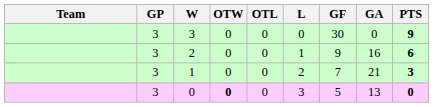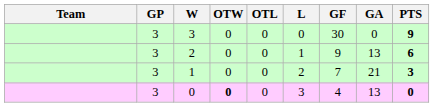row 3 | GA: 16 -> 13
row 5 | GF: 5 -> 4
